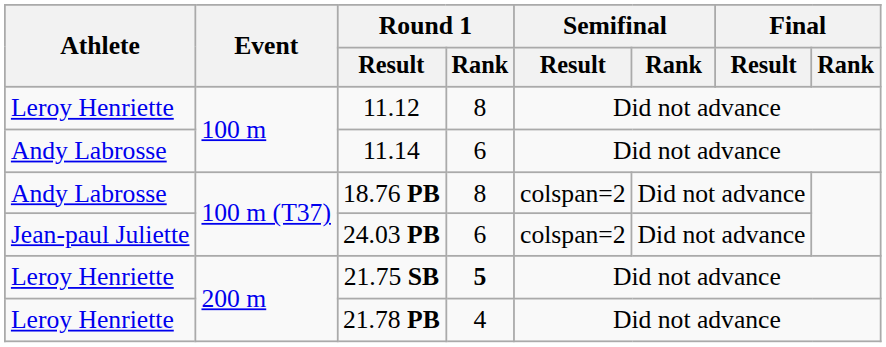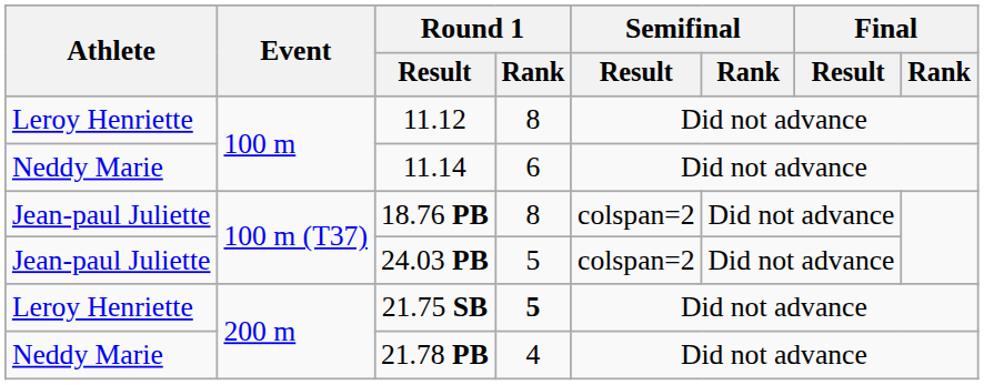11.14 | Athlete: Andy Labrosse -> Neddy Marie
18.76 PB | Athlete: Andy Labrosse -> Jean-paul Juliette
24.03 PB | Round 1 / Rank: 6 -> 5
21.78 PB | Athlete: Leroy Henriette -> Neddy Marie
